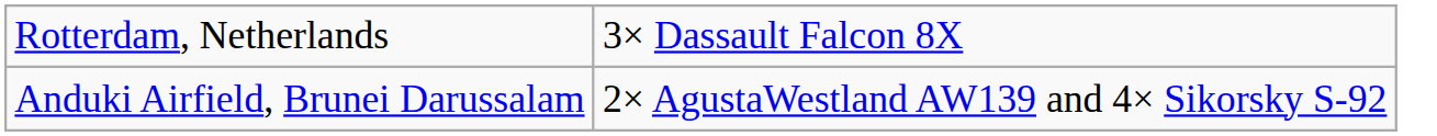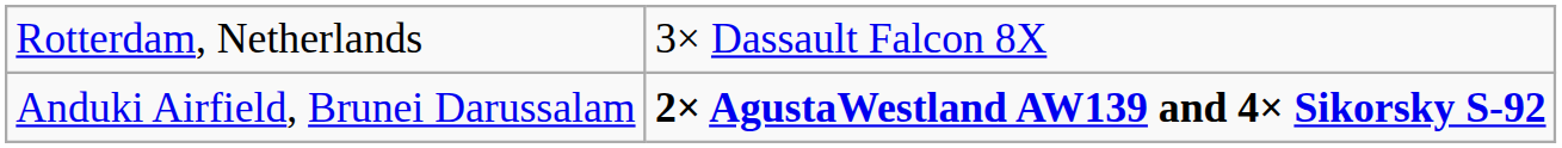Anduki Airfield, Brunei Darussalam | column 2: normal -> bold
